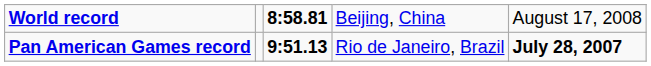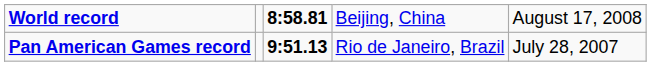Pan American Games record | column 5: bold -> normal
